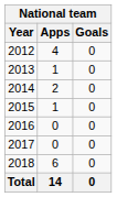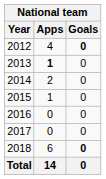2012 | Goals: normal -> bold
2013 | Apps: normal -> bold
2018 | Goals: normal -> bold
